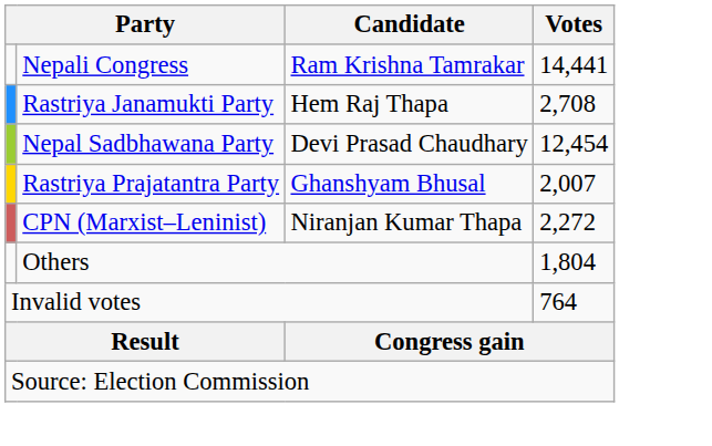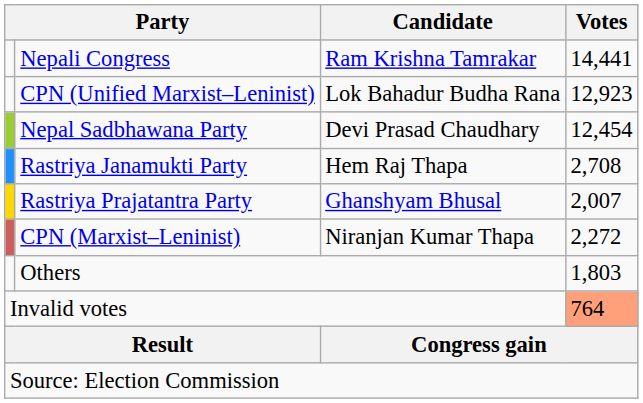+ row: CPN (Unified Marxist–Leninist) | Lok Bahadur Budha Rana | 12,923
rows swapped: Nepal Sadbhawana Party <-> Rastriya Janamukti Party
Others | Votes: 1,804 -> 1,803
Invalid votes | Votes: no background -> lightsalmon background
